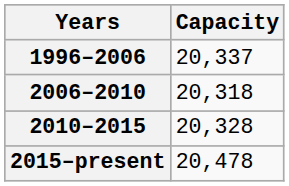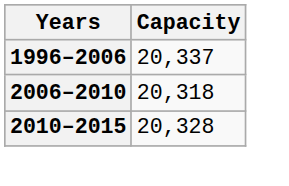- row: 2015–present | 20,478
